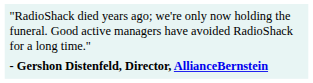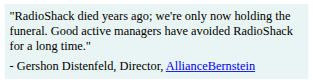row 2 | column 1: bold -> normal
